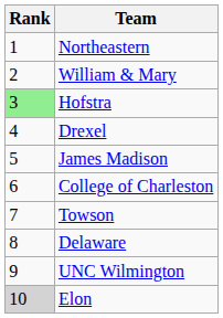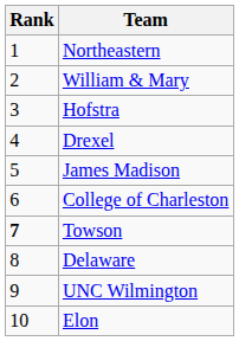Hofstra | Rank: lightgreen background -> no background
Towson | Rank: normal -> bold
Elon | Rank: lightgrey background -> no background
